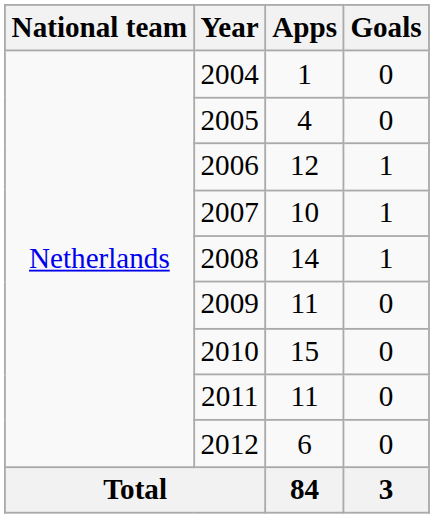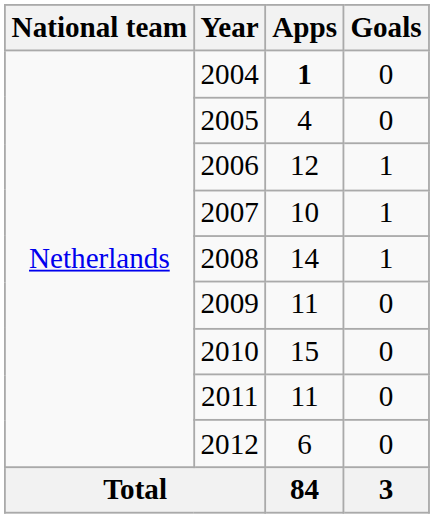2004 | Apps: normal -> bold
